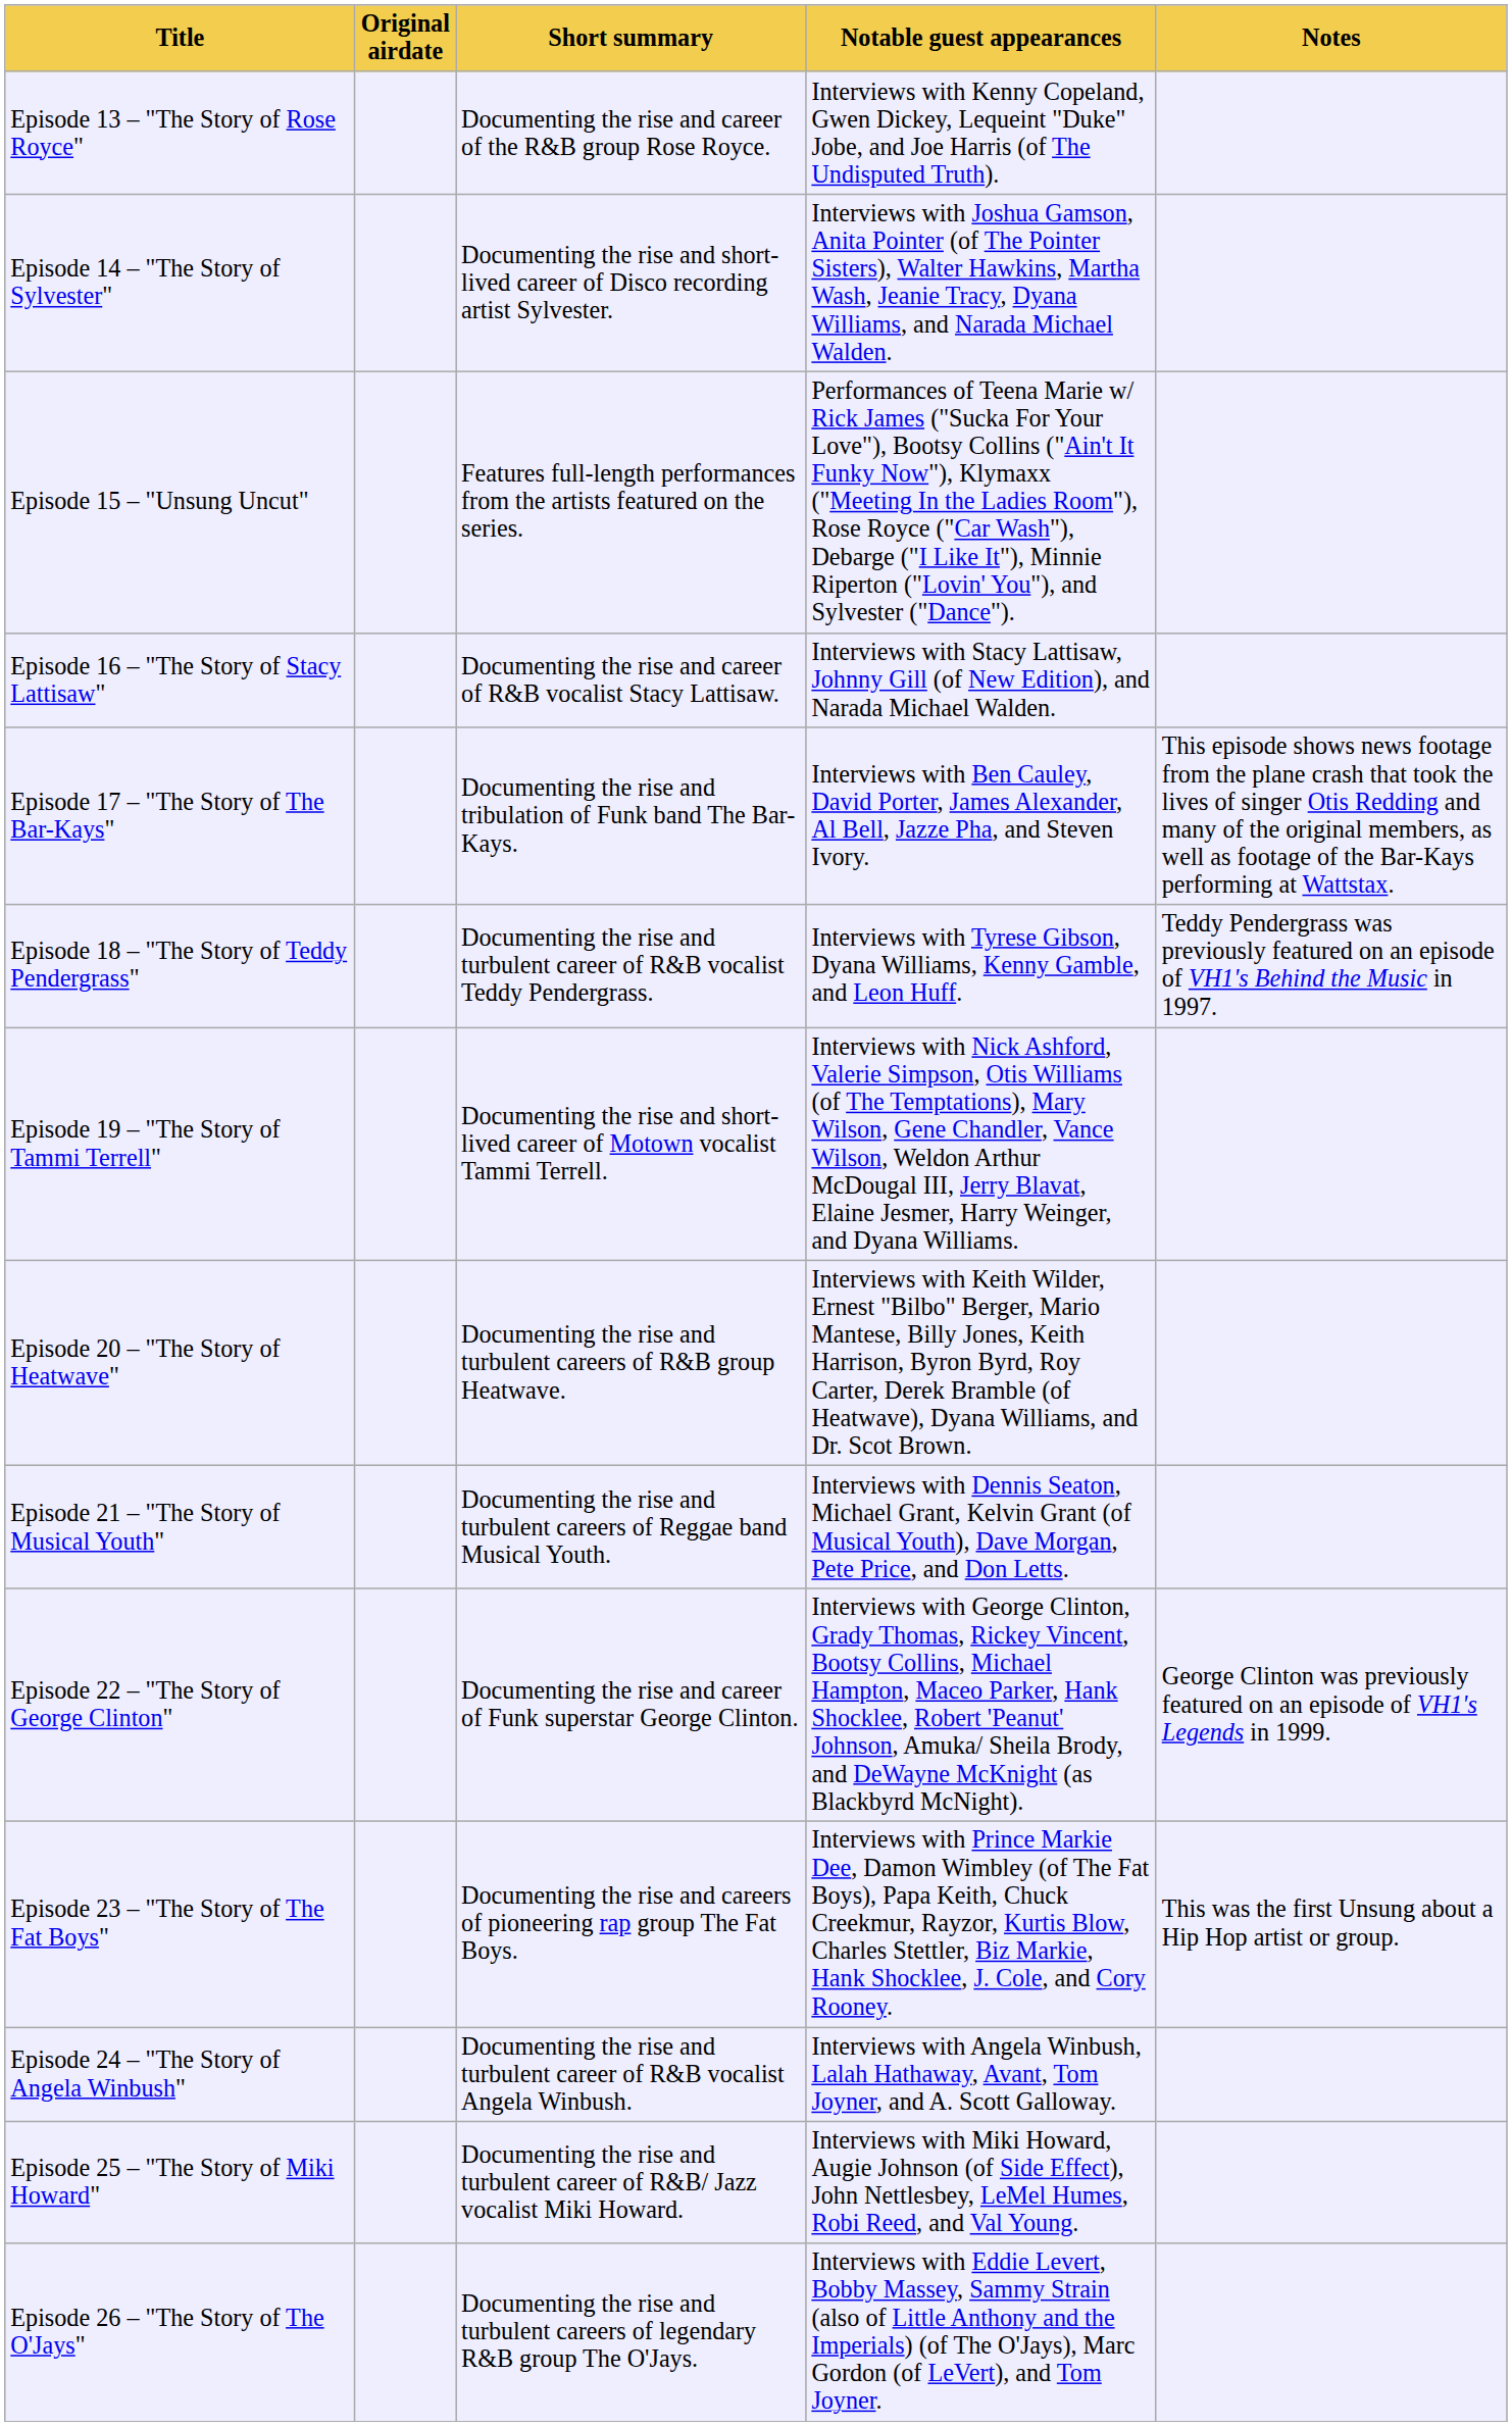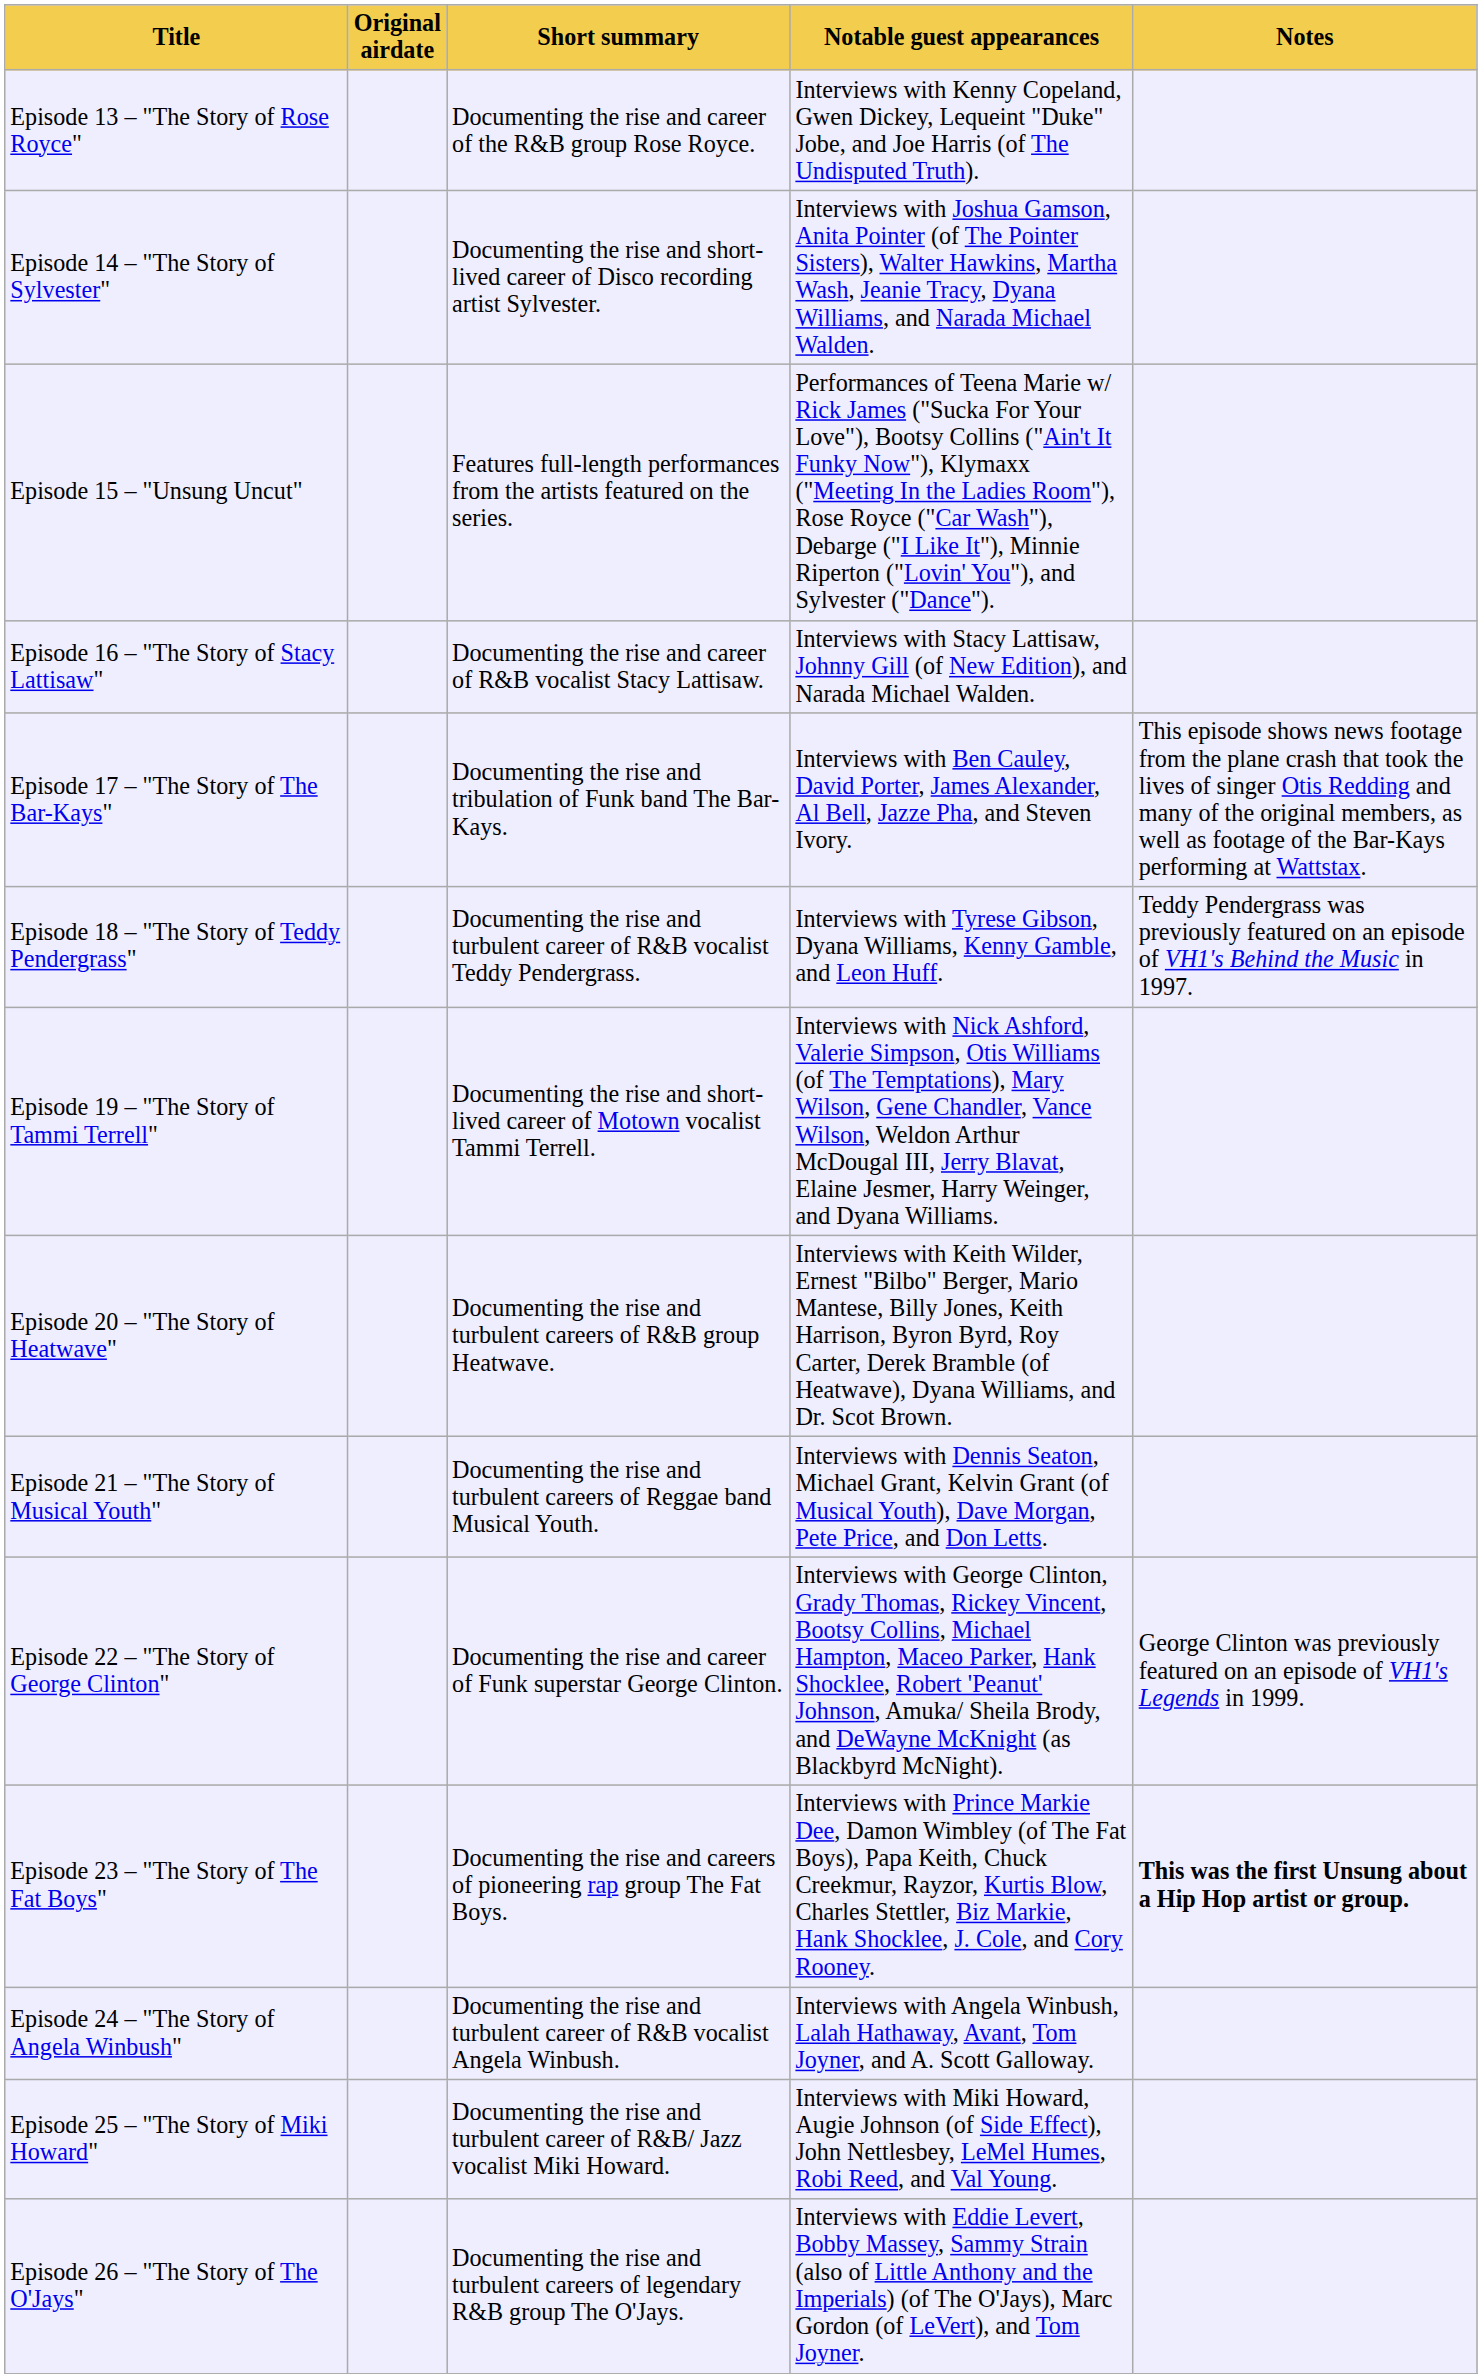Episode 23 – "The Story of The Fat Boys" | Notes: normal -> bold
